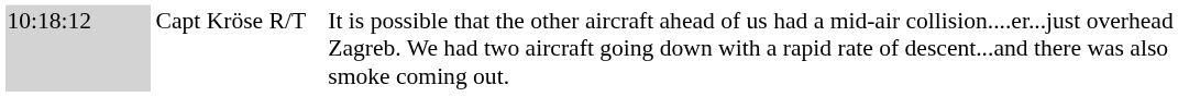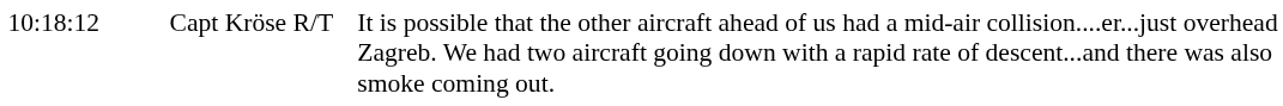Capt Kröse R/T | column 1: lightgrey background -> no background
